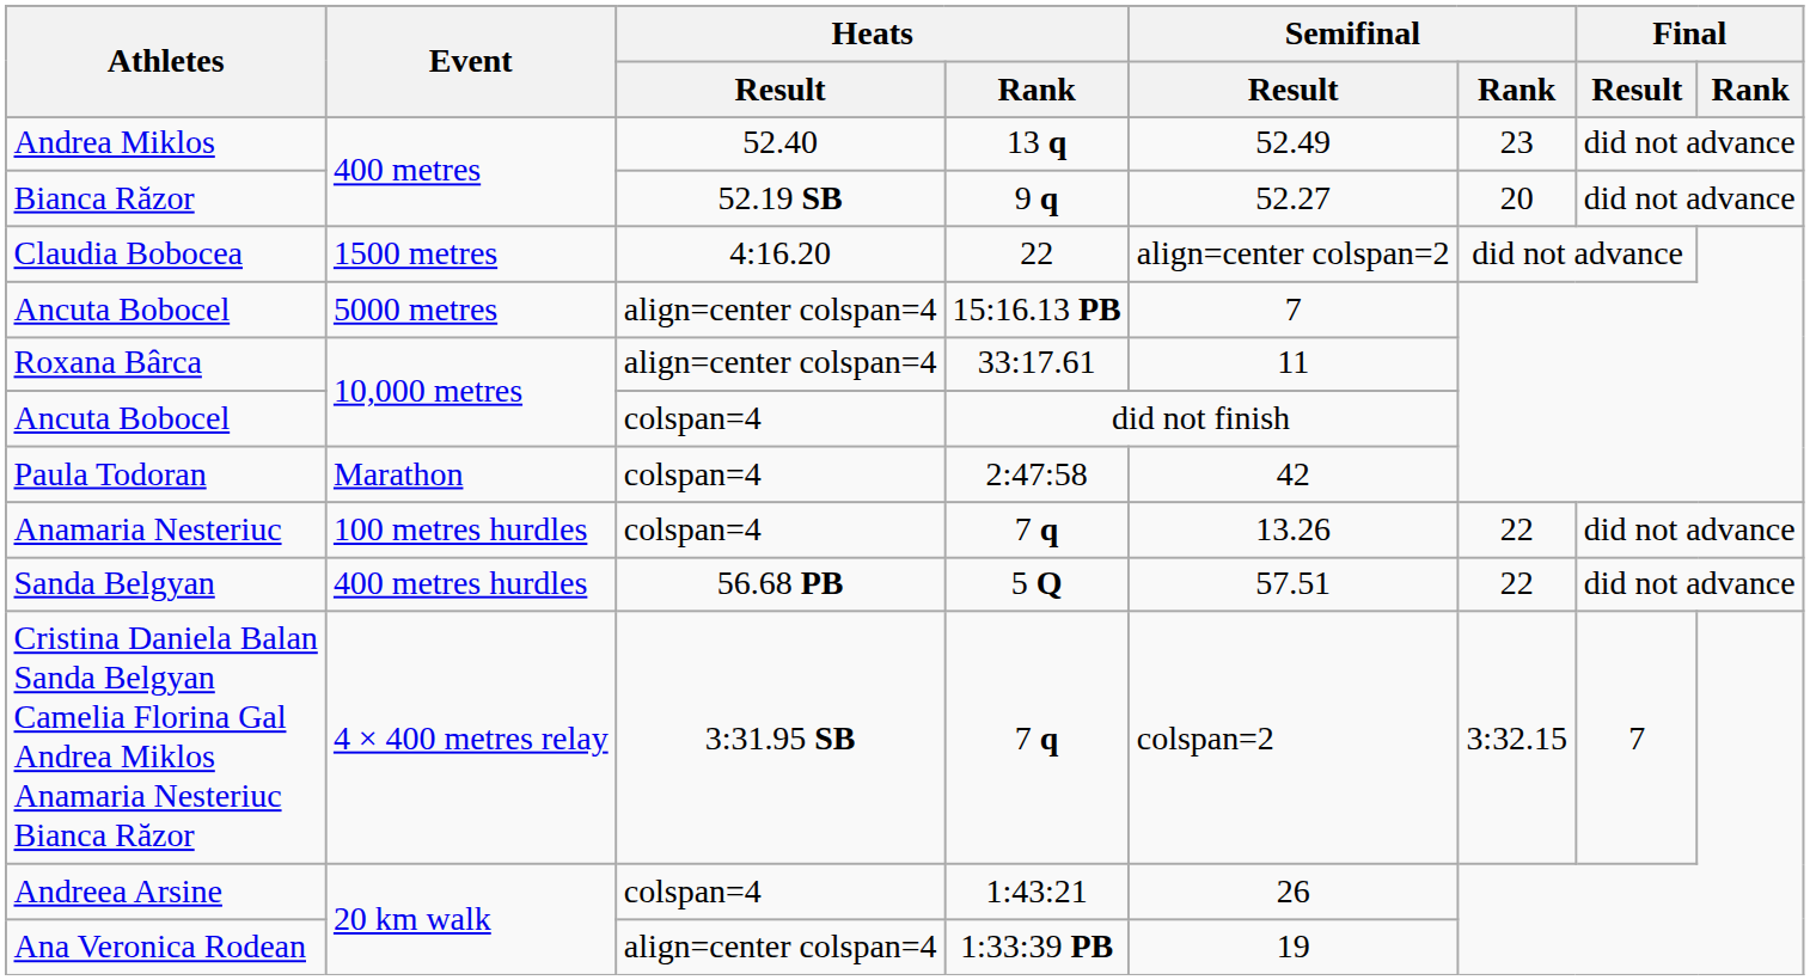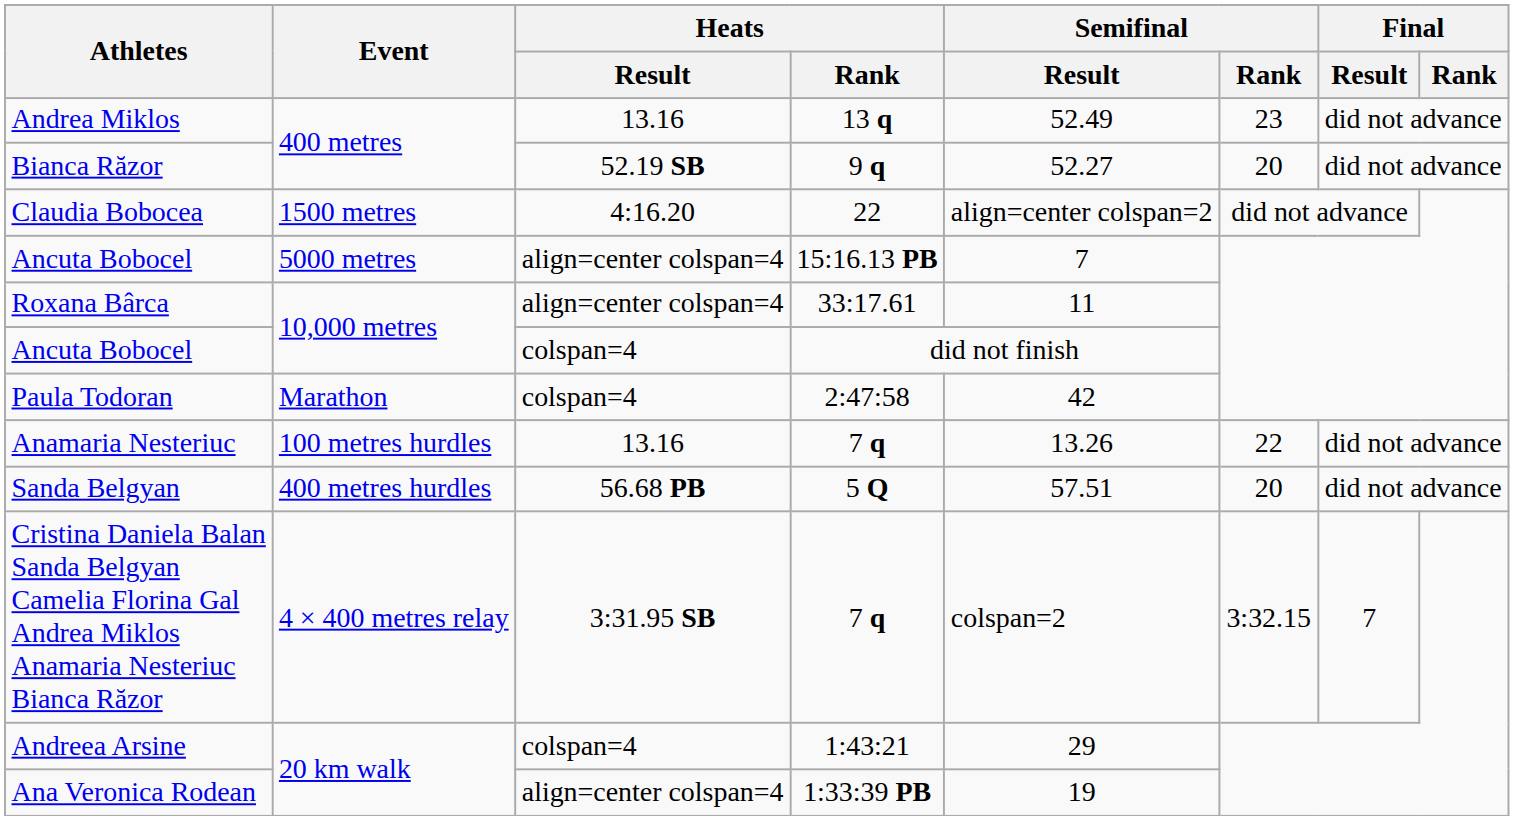Andrea Miklos | Heats / Result: 52.40 -> 13.16
Anamaria Nesteriuc | Heats / Result: colspan=4 -> 13.16
Sanda Belgyan | Semifinal / Rank: 22 -> 20
Andreea Arsine | Semifinal / Result: 26 -> 29
